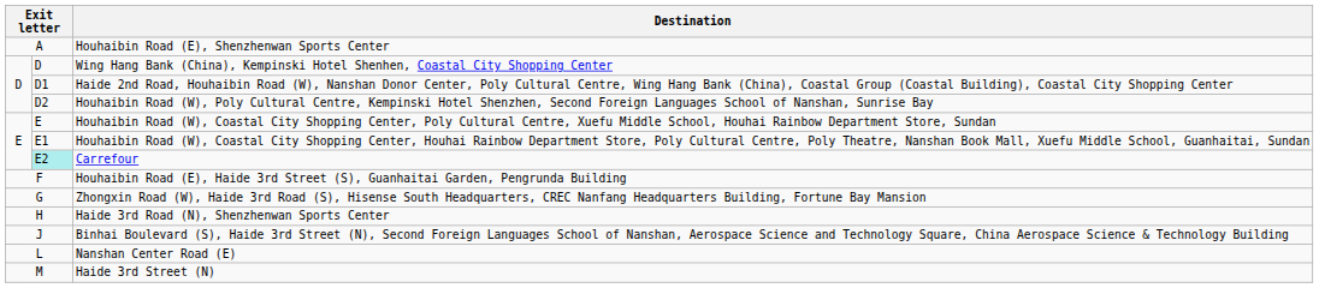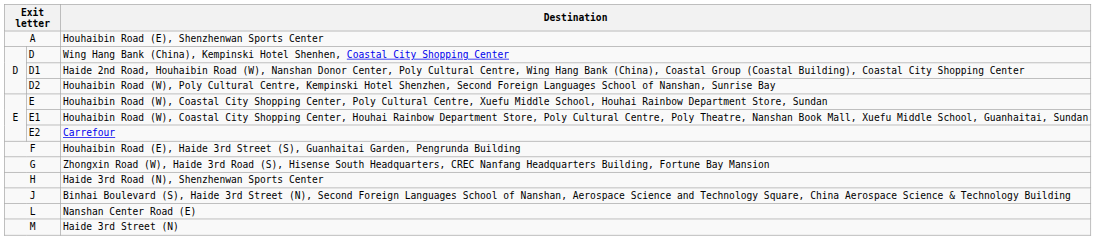Carrefour | column 2: paleturquoise background -> no background
